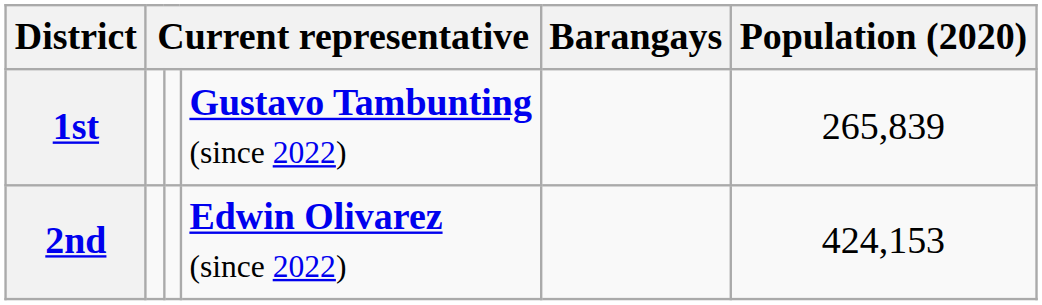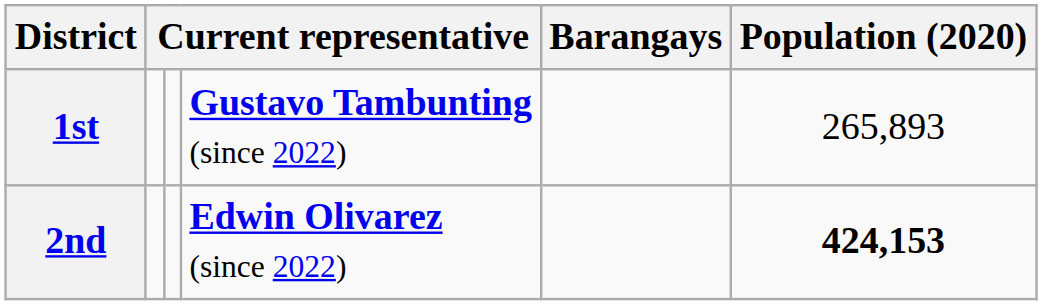1st | Population (2020): 265,839 -> 265,893
2nd | Population (2020): normal -> bold
